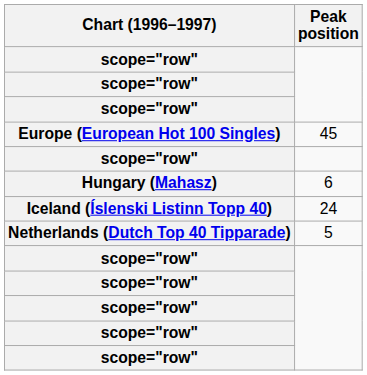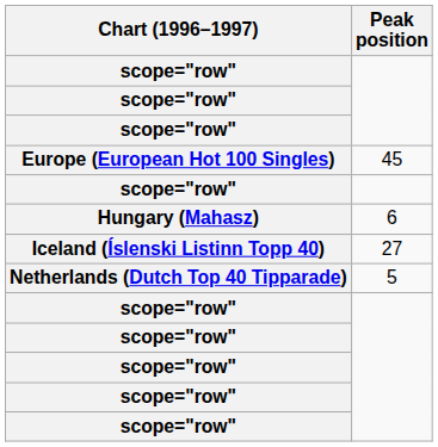Iceland (Íslenski Listinn Topp 40) | Peak position: 24 -> 27
